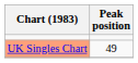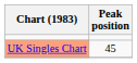row 3 | Peak position: 49 -> 45
